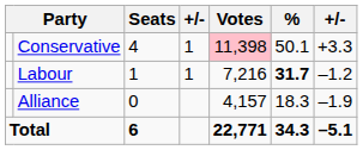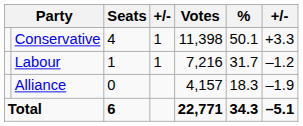Conservative | Votes: pink background -> no background
Labour | %: bold -> normal
